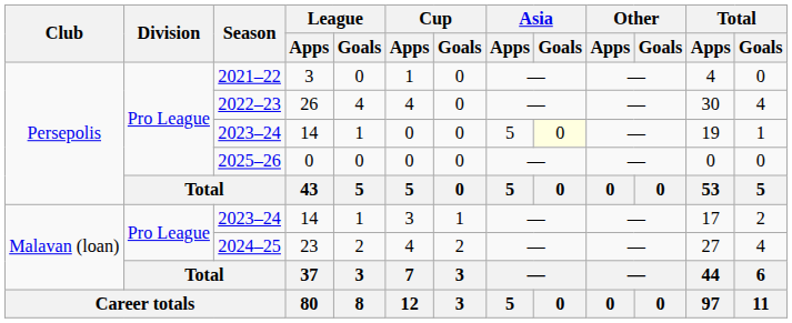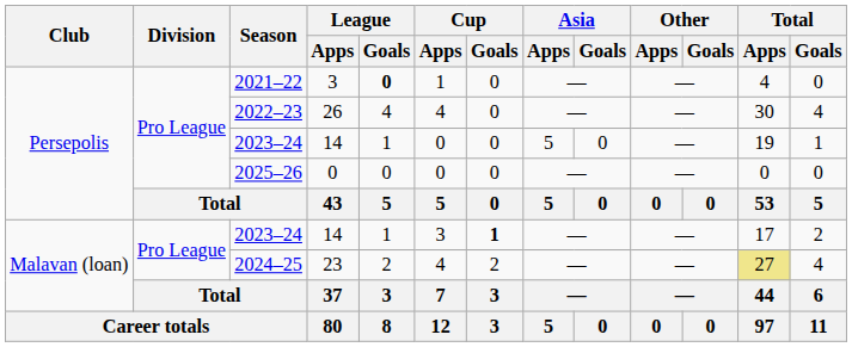2021–22 | League / Goals: normal -> bold
Persepolis / 2023–24 | Asia / Goals: lightyellow background -> no background
Malavan (loan) / 2023–24 | Cup / Goals: normal -> bold
2024–25 | Total / Apps: no background -> khaki background
